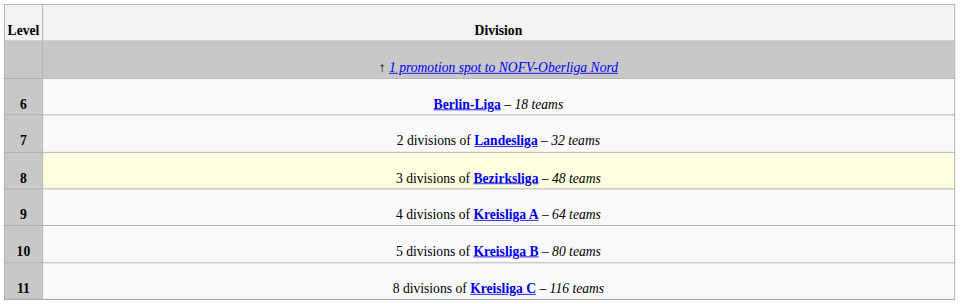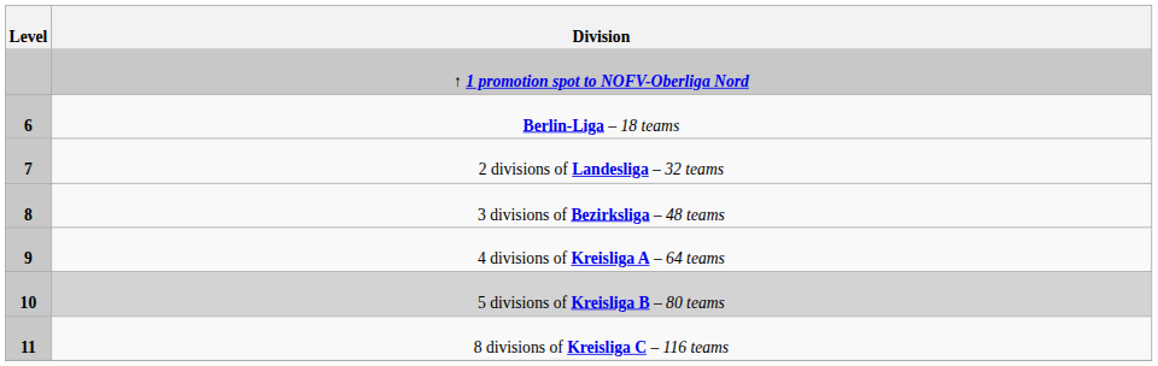↑ 1 promotion spot to NOFV-Oberliga Nord | Division: normal -> bold
3 divisions of Bezirksliga – 48 teams | Division: lightyellow background -> no background
5 divisions of Kreisliga B – 80 teams | Division: no background -> lightgrey background
